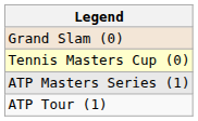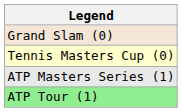row 5 | column 1: no background -> lightgreen background
